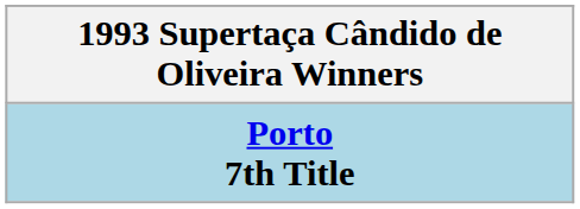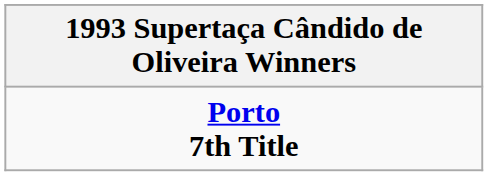row 2 | column 1: lightblue background -> no background
